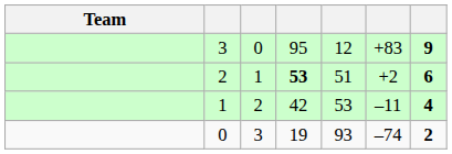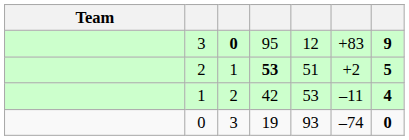row 2 | column 3: normal -> bold
row 3 | column 7: 6 -> 5
row 5 | column 7: 2 -> 0
